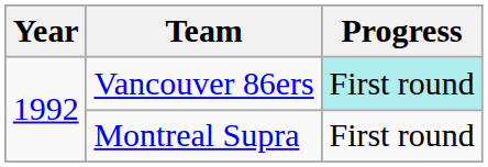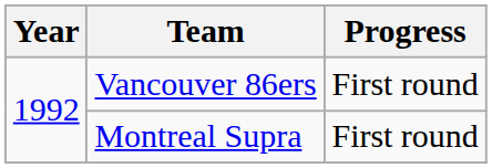Vancouver 86ers | Progress: paleturquoise background -> no background
